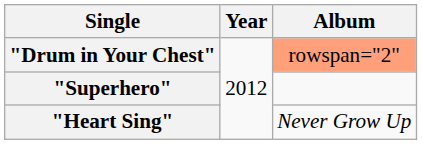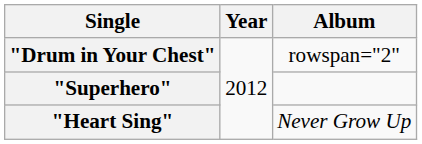"Drum in Your Chest" | Album: lightsalmon background -> no background
